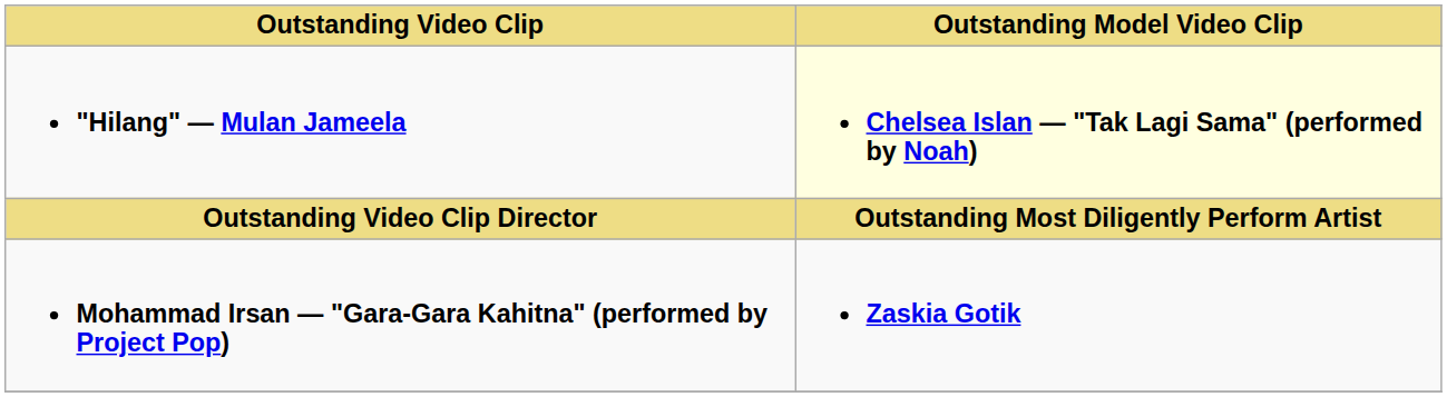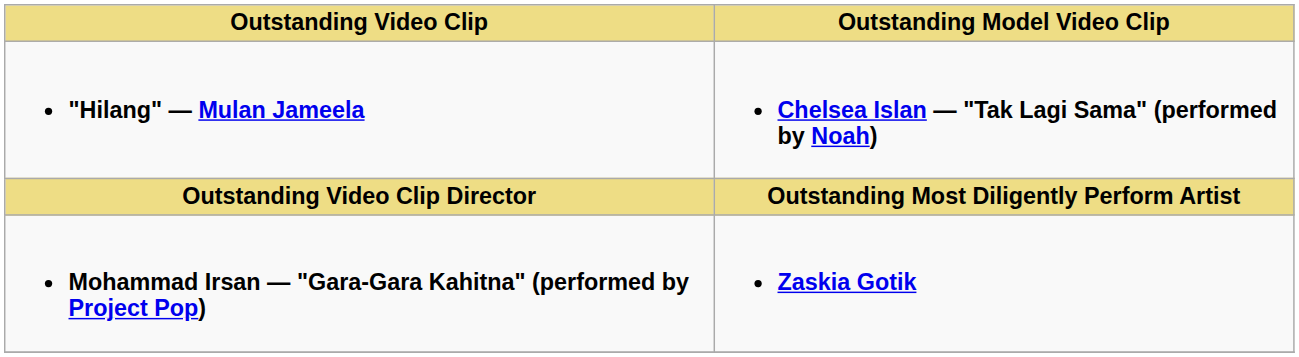"Hilang" — Mulan Jameela | Outstanding Model Video Clip: lightyellow background -> no background
